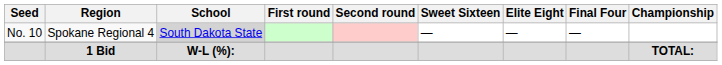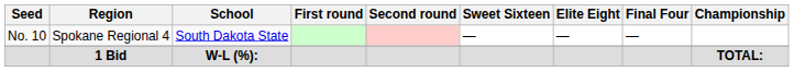No. 10 | School: lightgrey background -> no background
